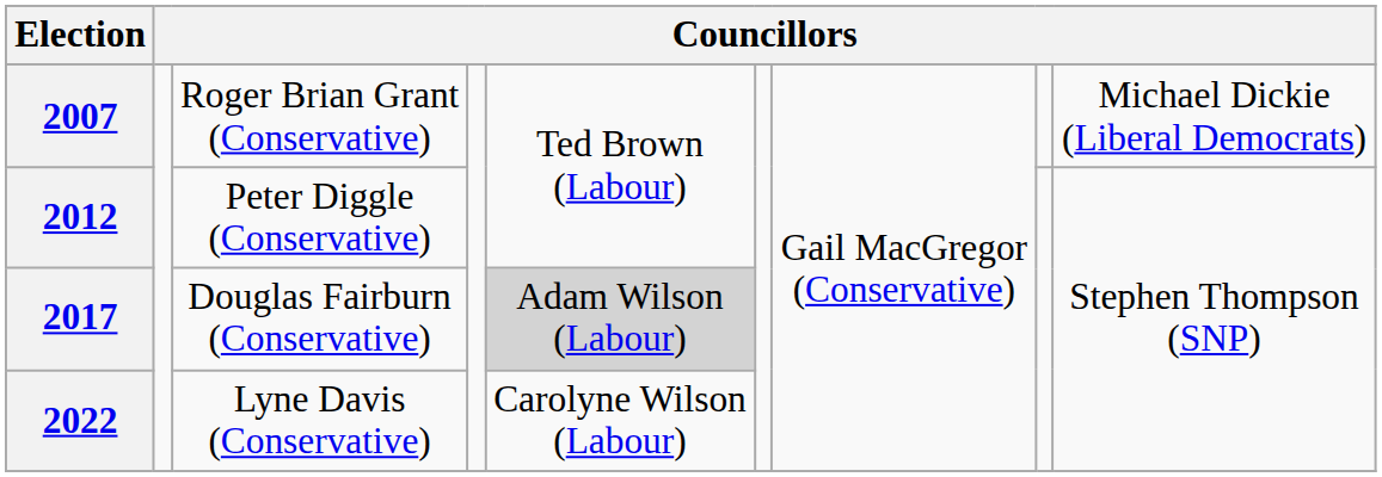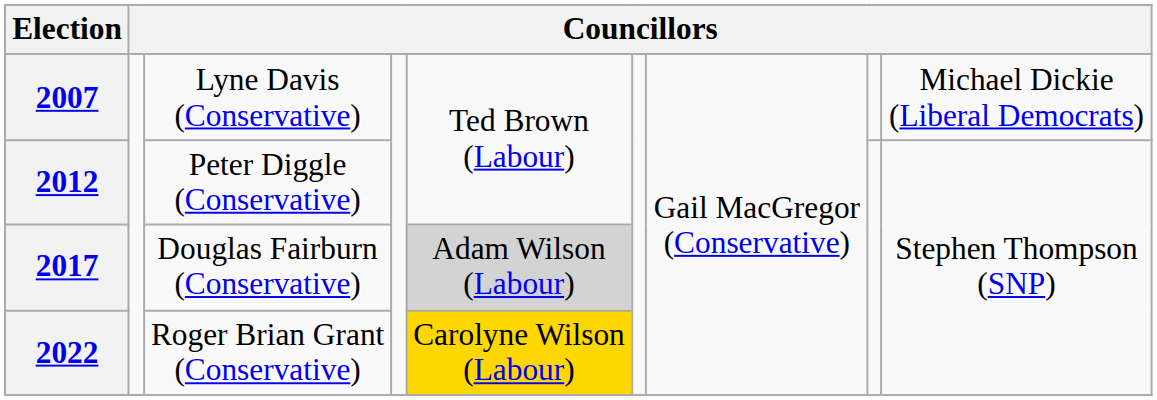2007 | column 3: Roger Brian Grant (Conservative) -> Lyne Davis (Conservative)
2022 | column 3: Lyne Davis (Conservative) -> Roger Brian Grant (Conservative)
2022 | column 5: no background -> gold background
